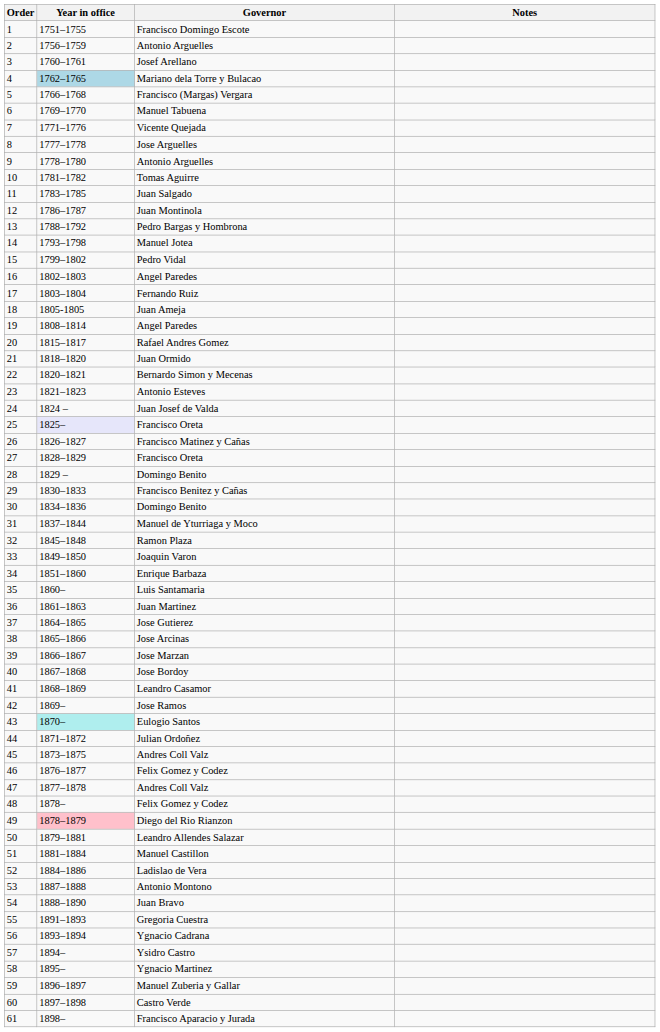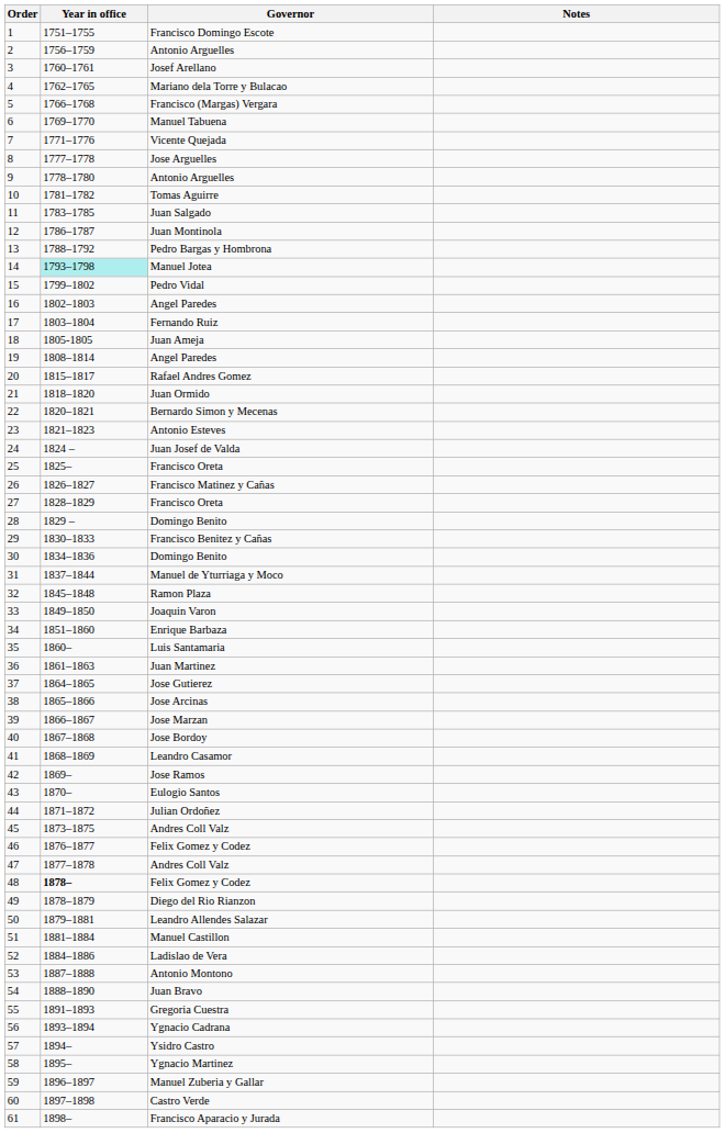Mariano dela Torre y Bulacao | Year in office: lightblue background -> no background
Manuel Jotea | Year in office: no background -> paleturquoise background
25 / Francisco Oreta | Year in office: lavender background -> no background
Eulogio Santos | Year in office: paleturquoise background -> no background
48 / Felix Gomez y Codez | Year in office: normal -> bold
Diego del Rio Rianzon | Year in office: pink background -> no background
